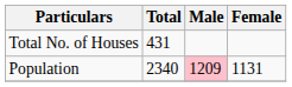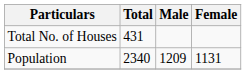Population | Male: pink background -> no background
